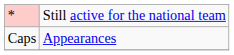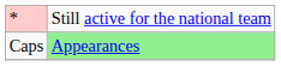Caps | column 2: no background -> lightgreen background
